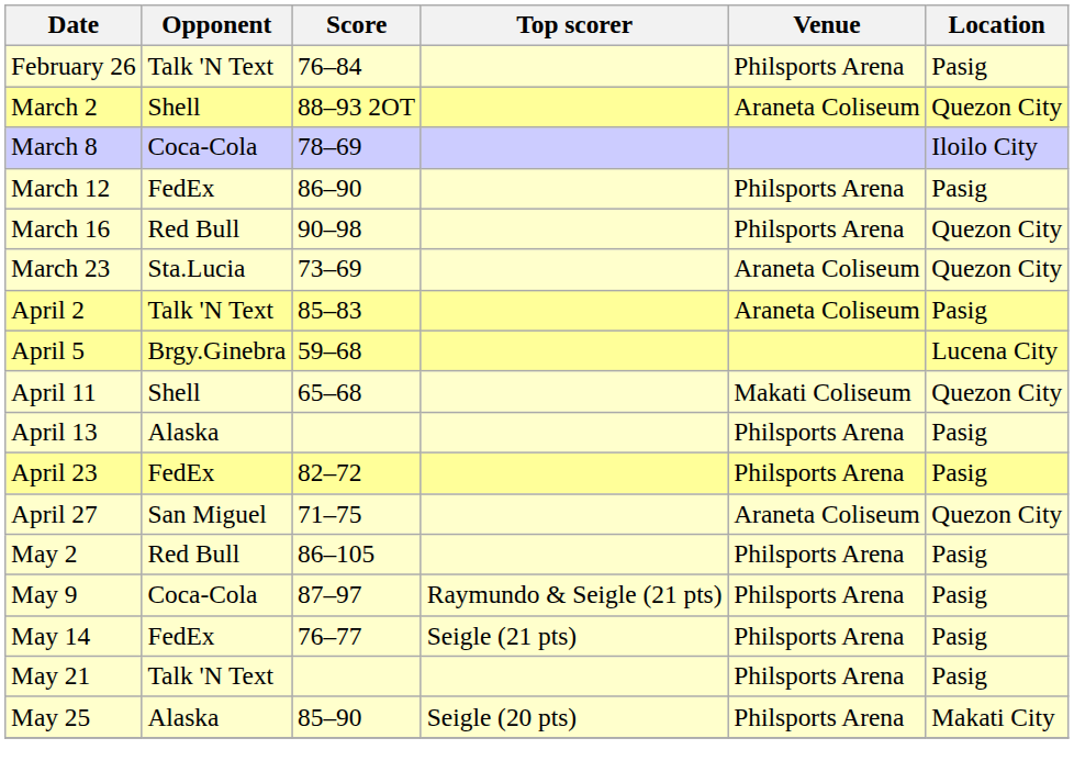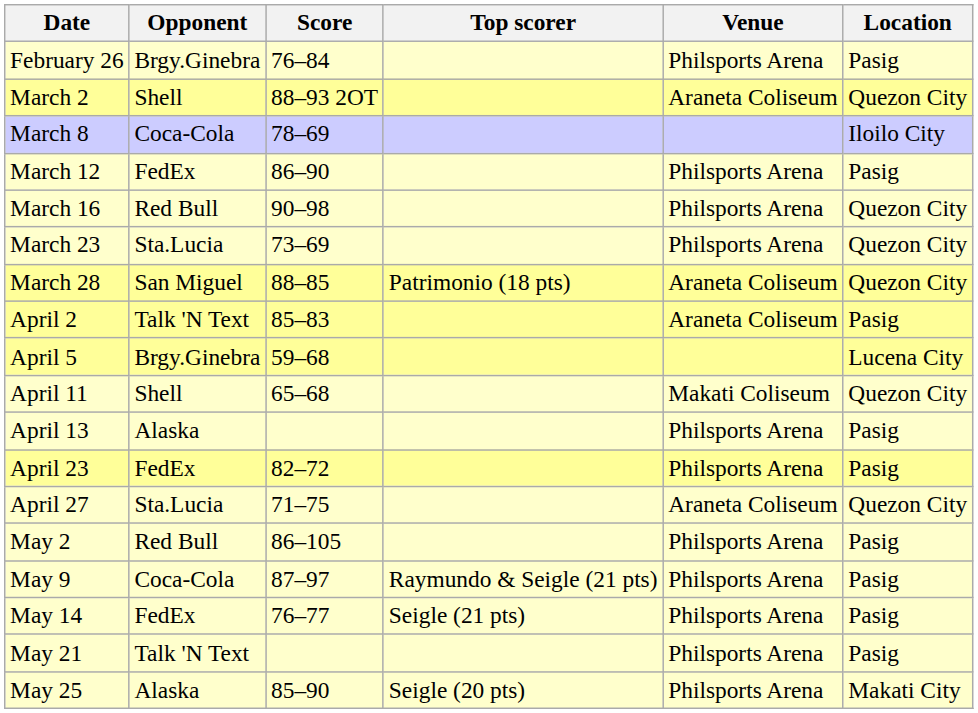February 26 | Opponent: Talk 'N Text -> Brgy.Ginebra
March 23 | Venue: Araneta Coliseum -> Philsports Arena
+ row: March 28 | San Miguel | 88–85 | Patrimonio (18 pts) | Araneta Coliseum | Quezon City
April 27 | Opponent: San Miguel -> Sta.Lucia
